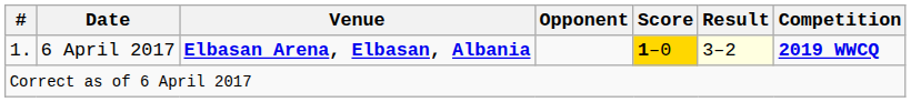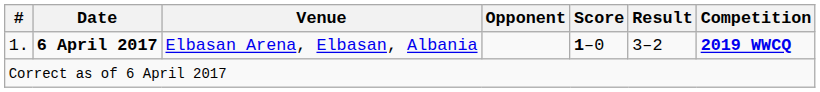1. | Date: normal -> bold
1. | Venue: bold -> normal
1. | Score: gold background -> no background
1. | Result: lightyellow background -> no background
